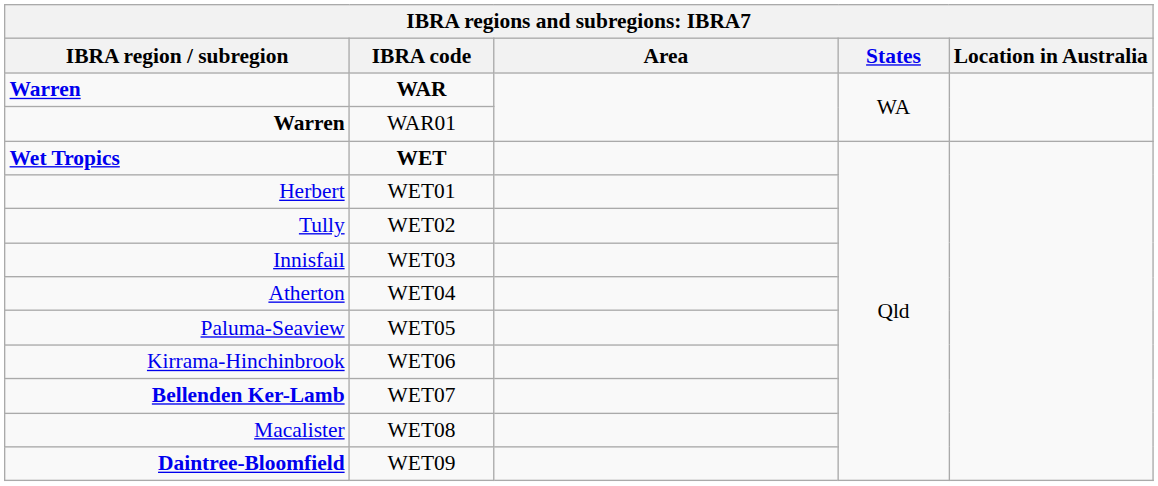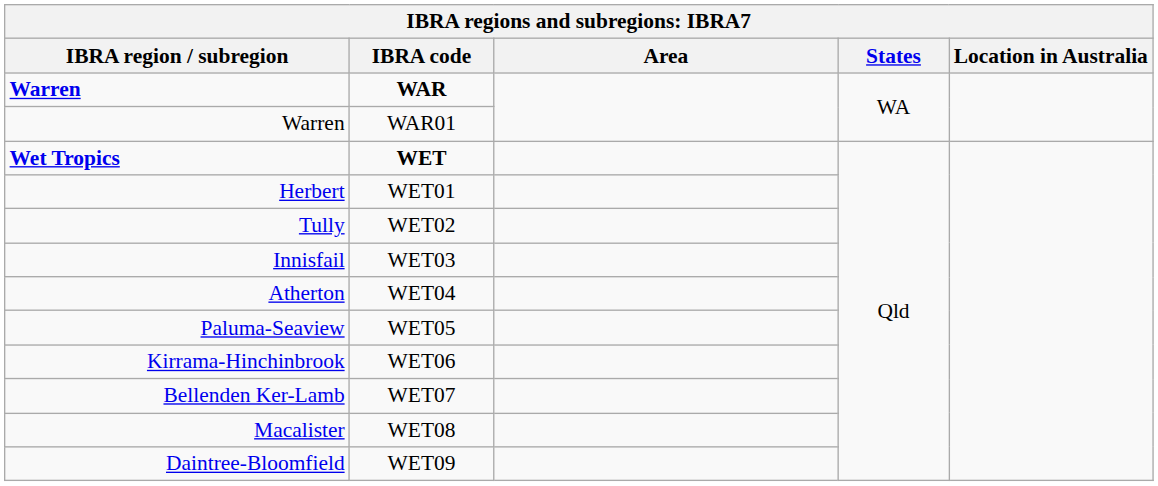WAR01 | IBRA region / subregion: bold -> normal
WET07 | IBRA region / subregion: bold -> normal
WET09 | IBRA region / subregion: bold -> normal
